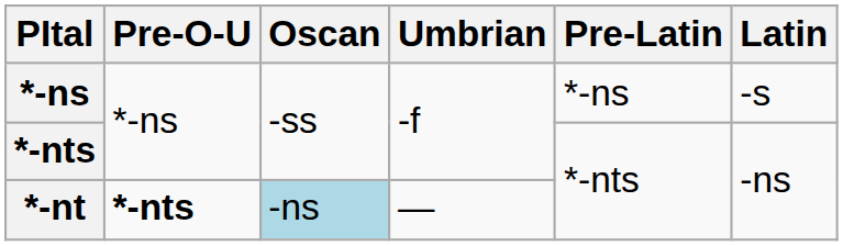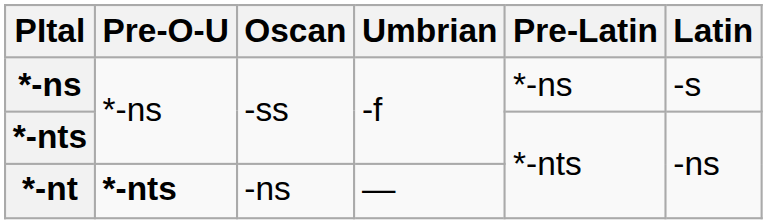*-nt | Oscan: lightblue background -> no background
